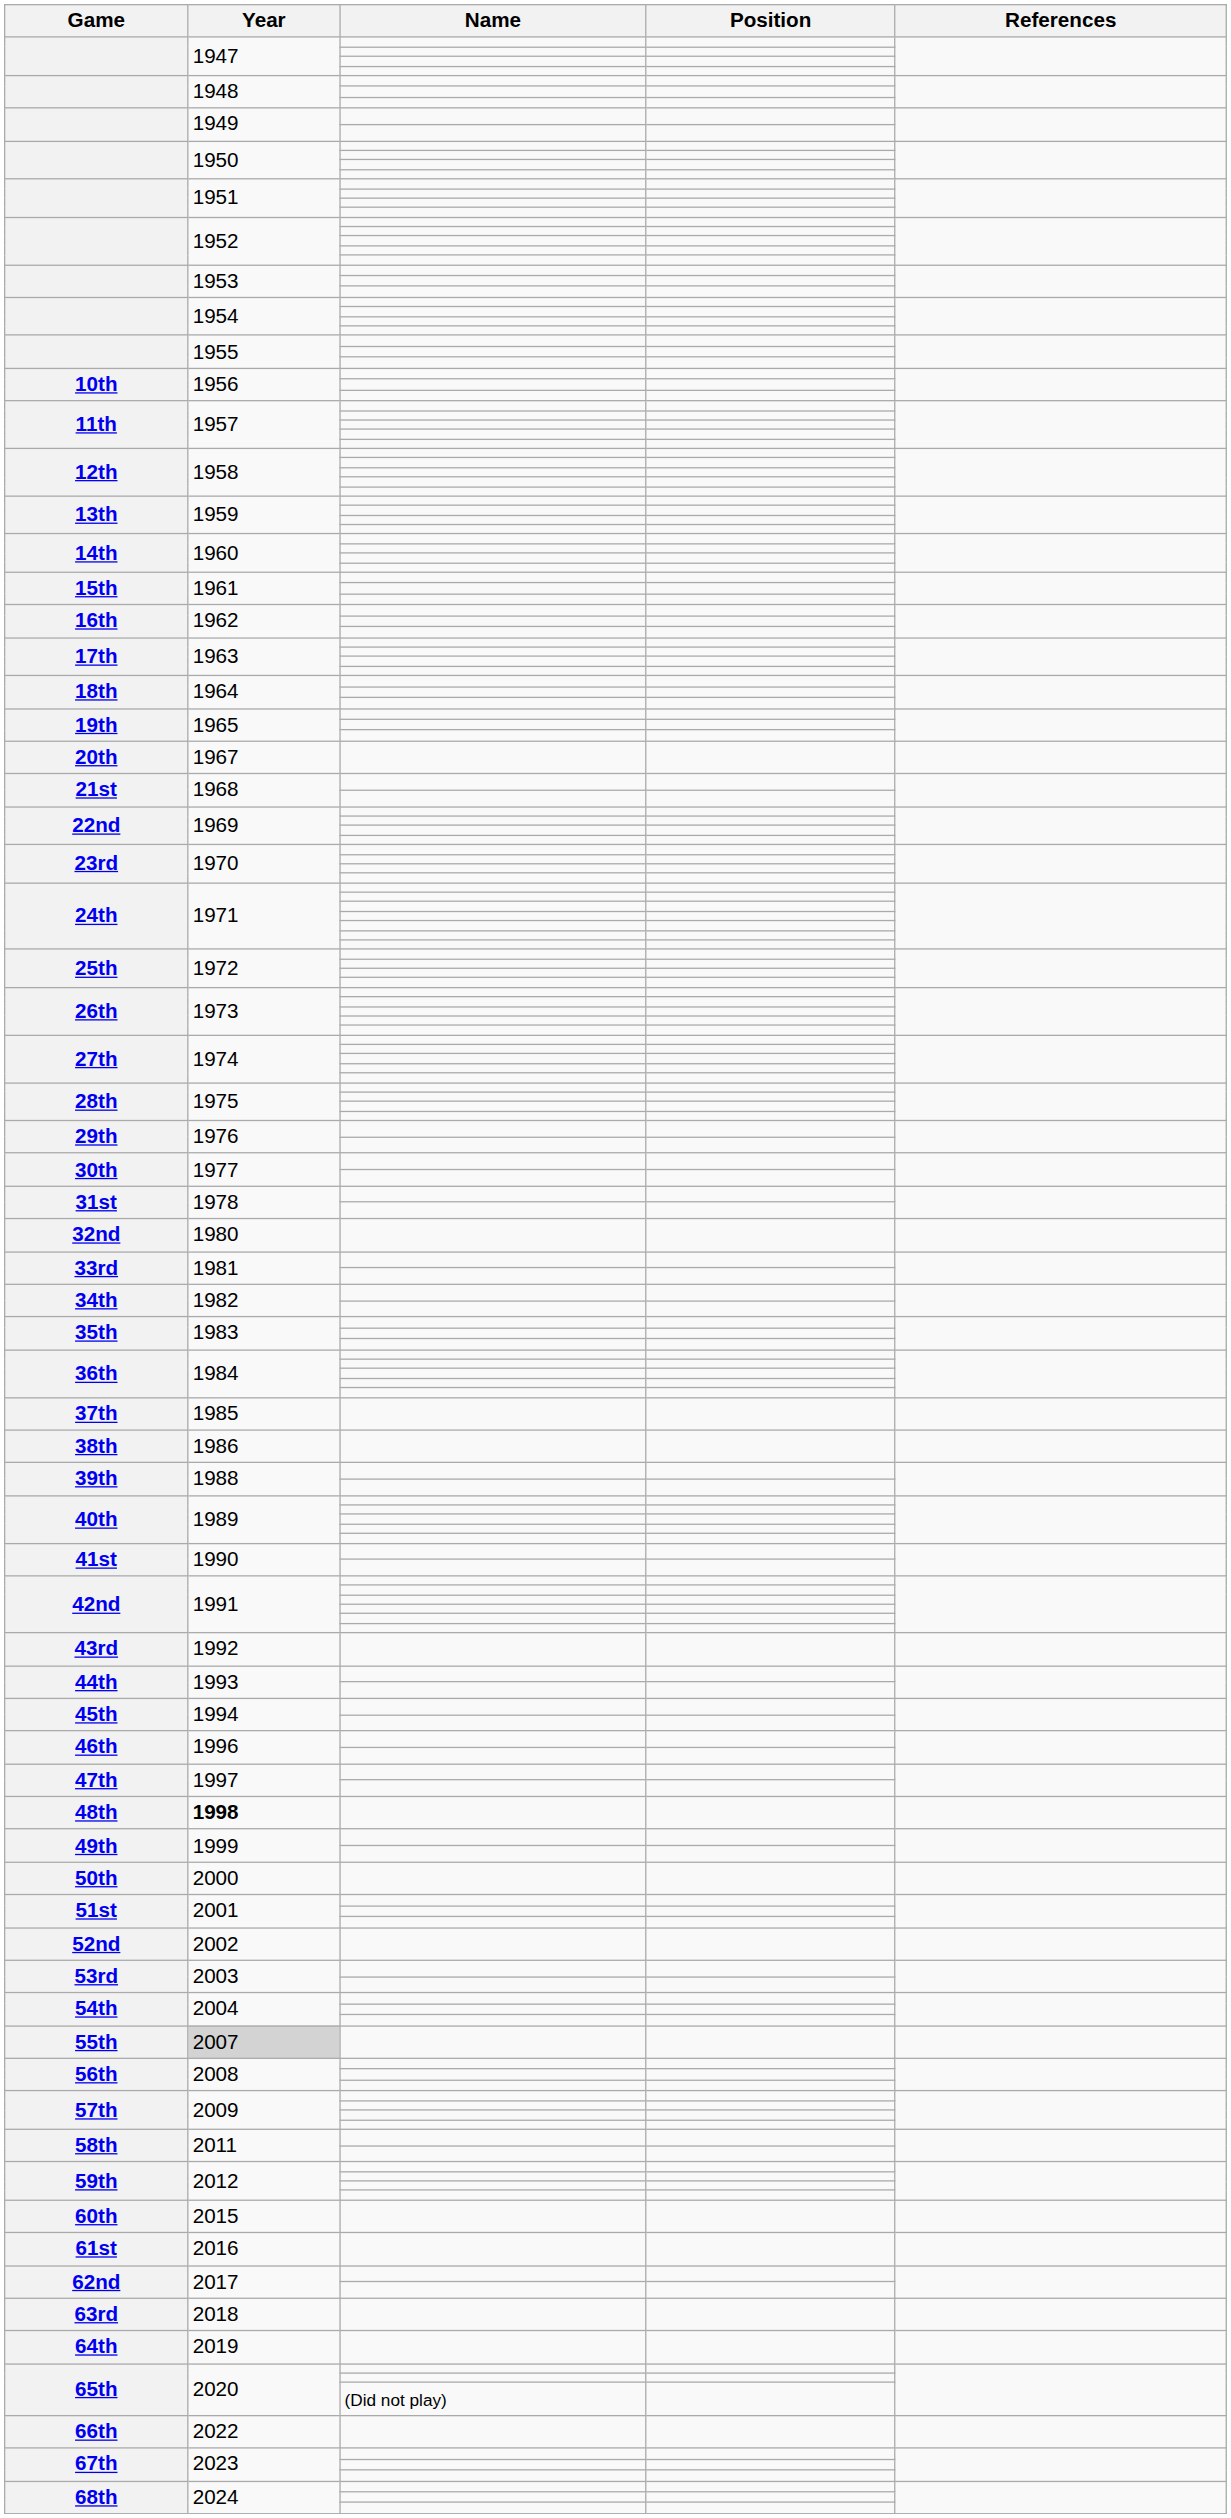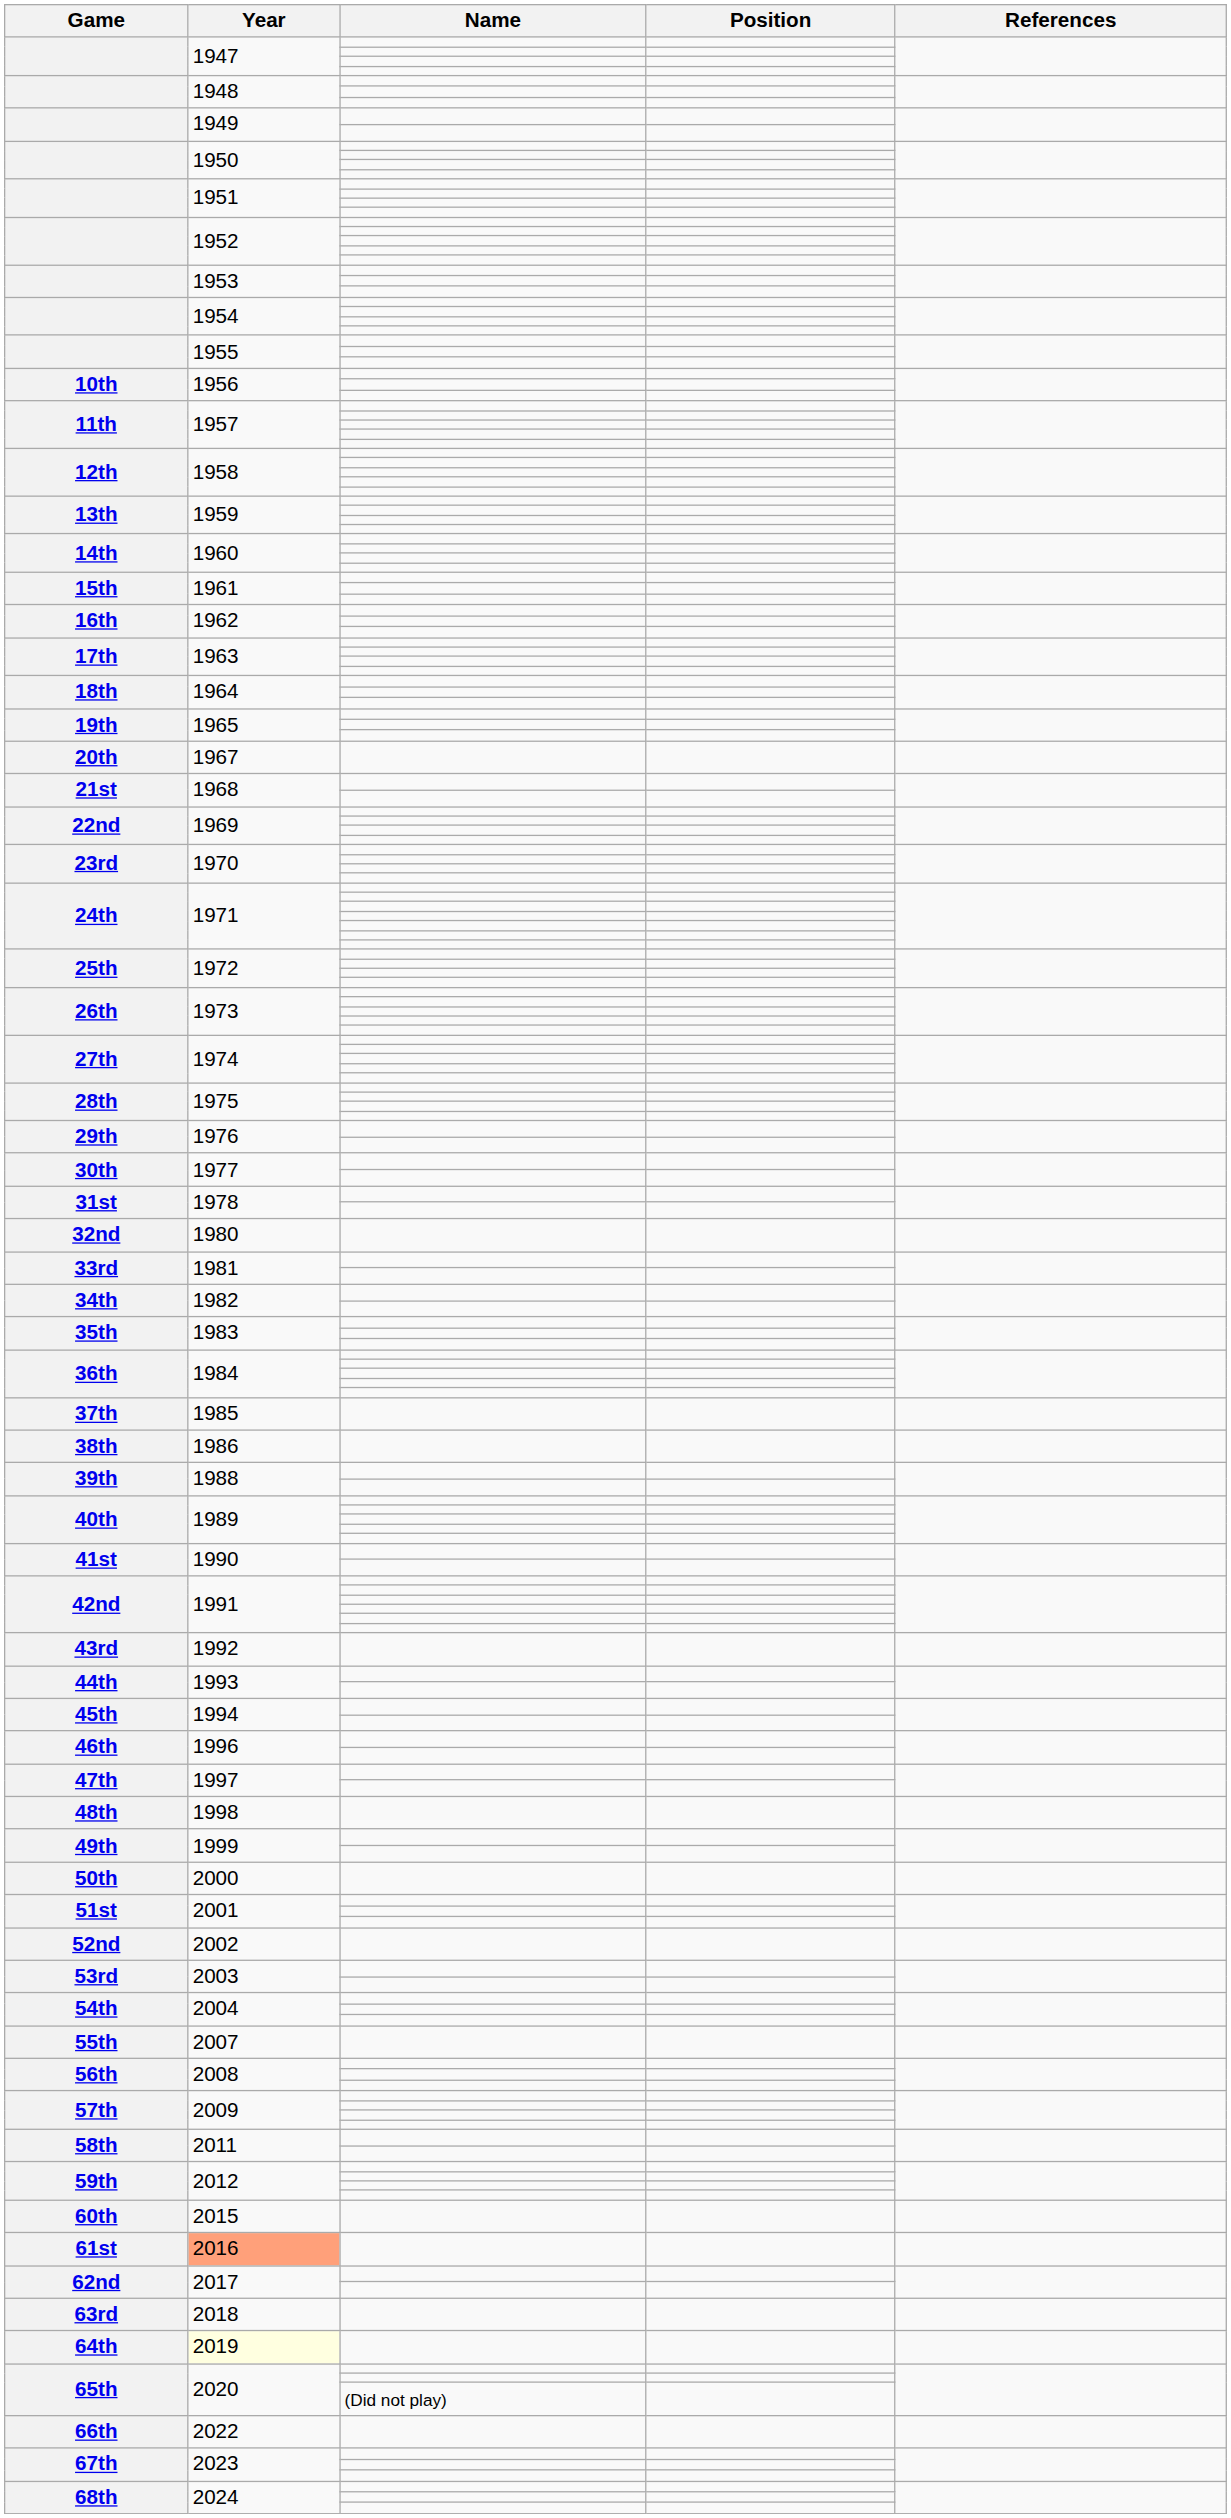1998 | Year: bold -> normal
2007 | Year: lightgrey background -> no background
2016 | Year: no background -> lightsalmon background
2019 | Year: no background -> lightyellow background
